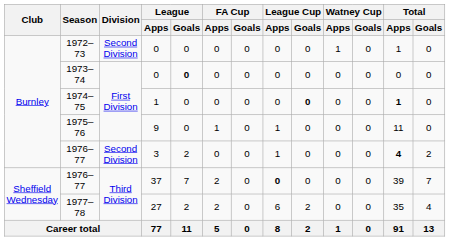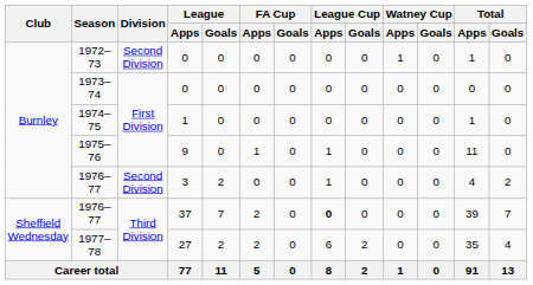1973–74 | League / Goals: bold -> normal
1974–75 | League Cup / Goals: bold -> normal
1974–75 | Total / Apps: bold -> normal
1976–77 / 3 | Total / Apps: bold -> normal
